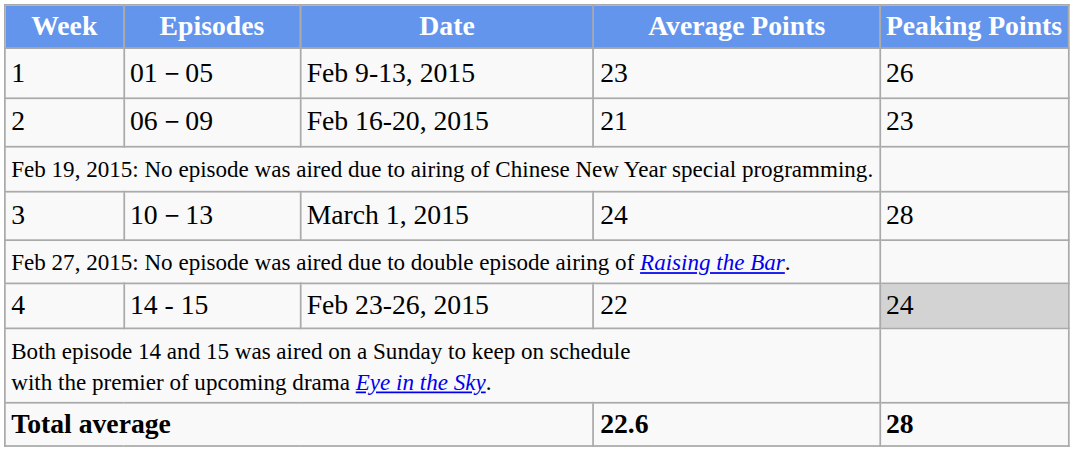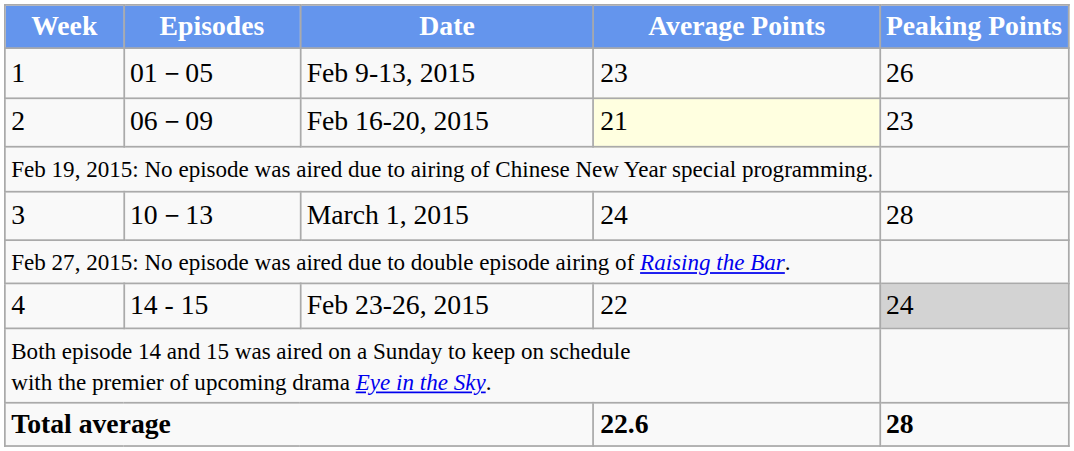06－09 | Average Points: no background -> lightyellow background
